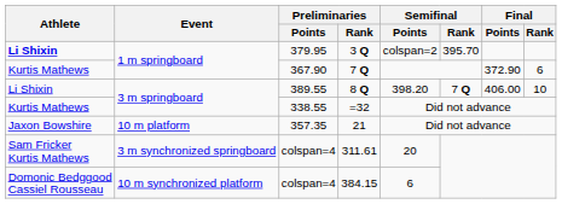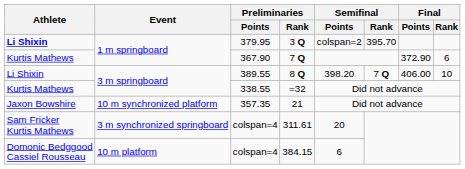21 | Event: 10 m platform -> 10 m synchronized platform
384.15 | Event: 10 m synchronized platform -> 10 m platform
